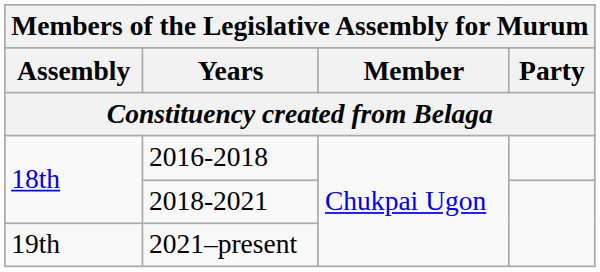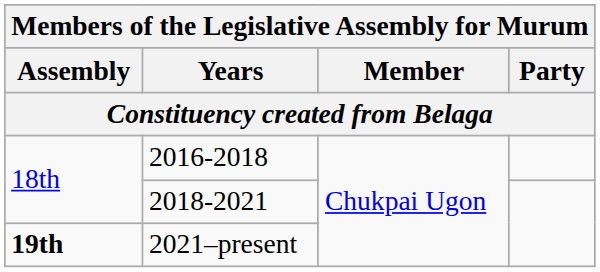2021–present | Assembly: normal -> bold
